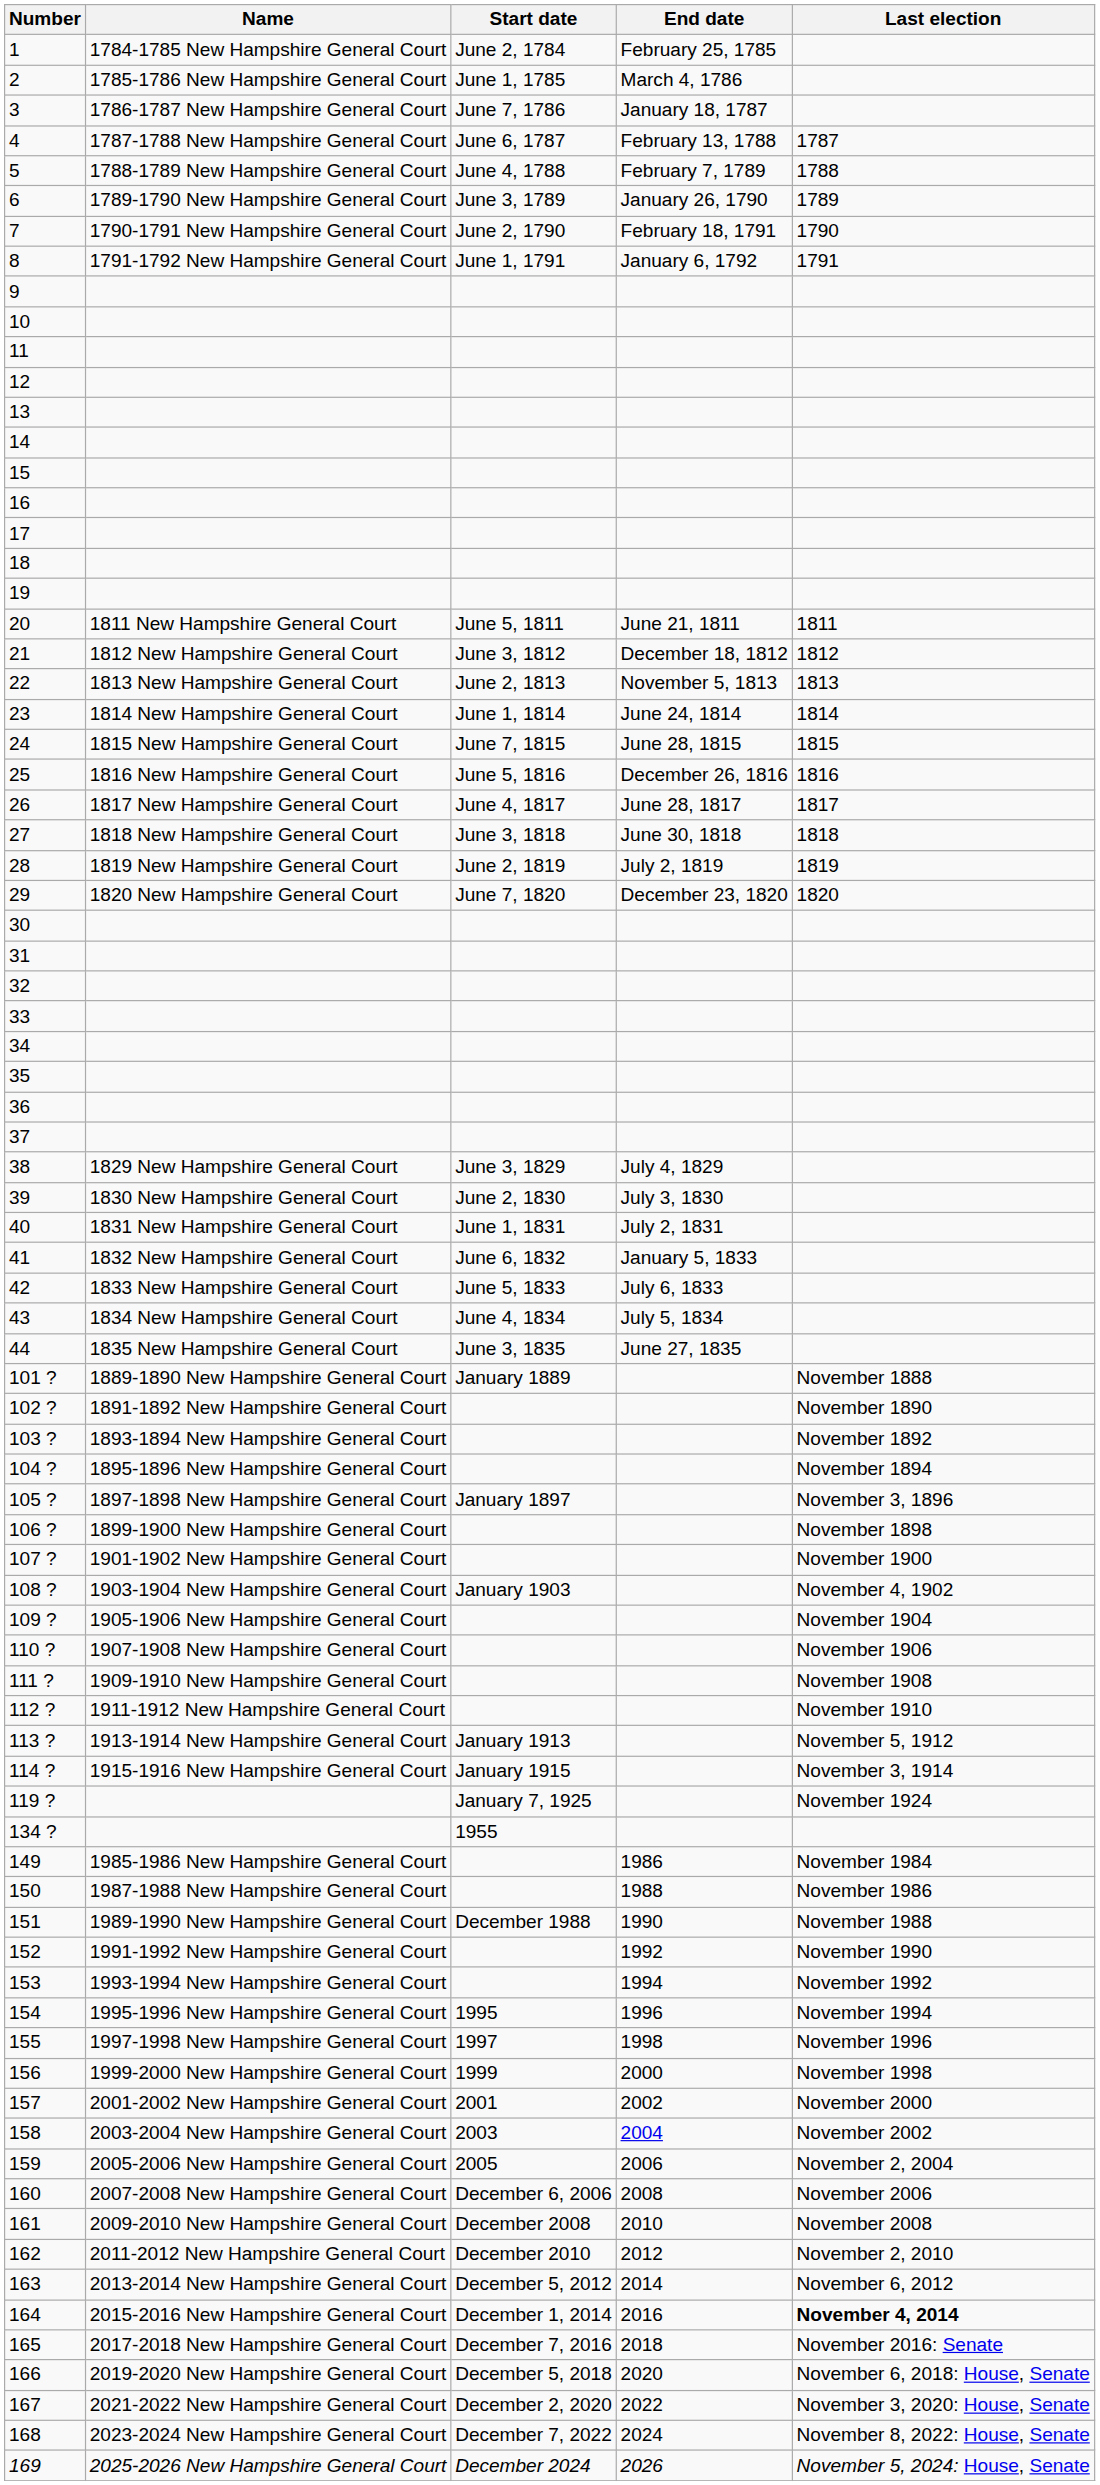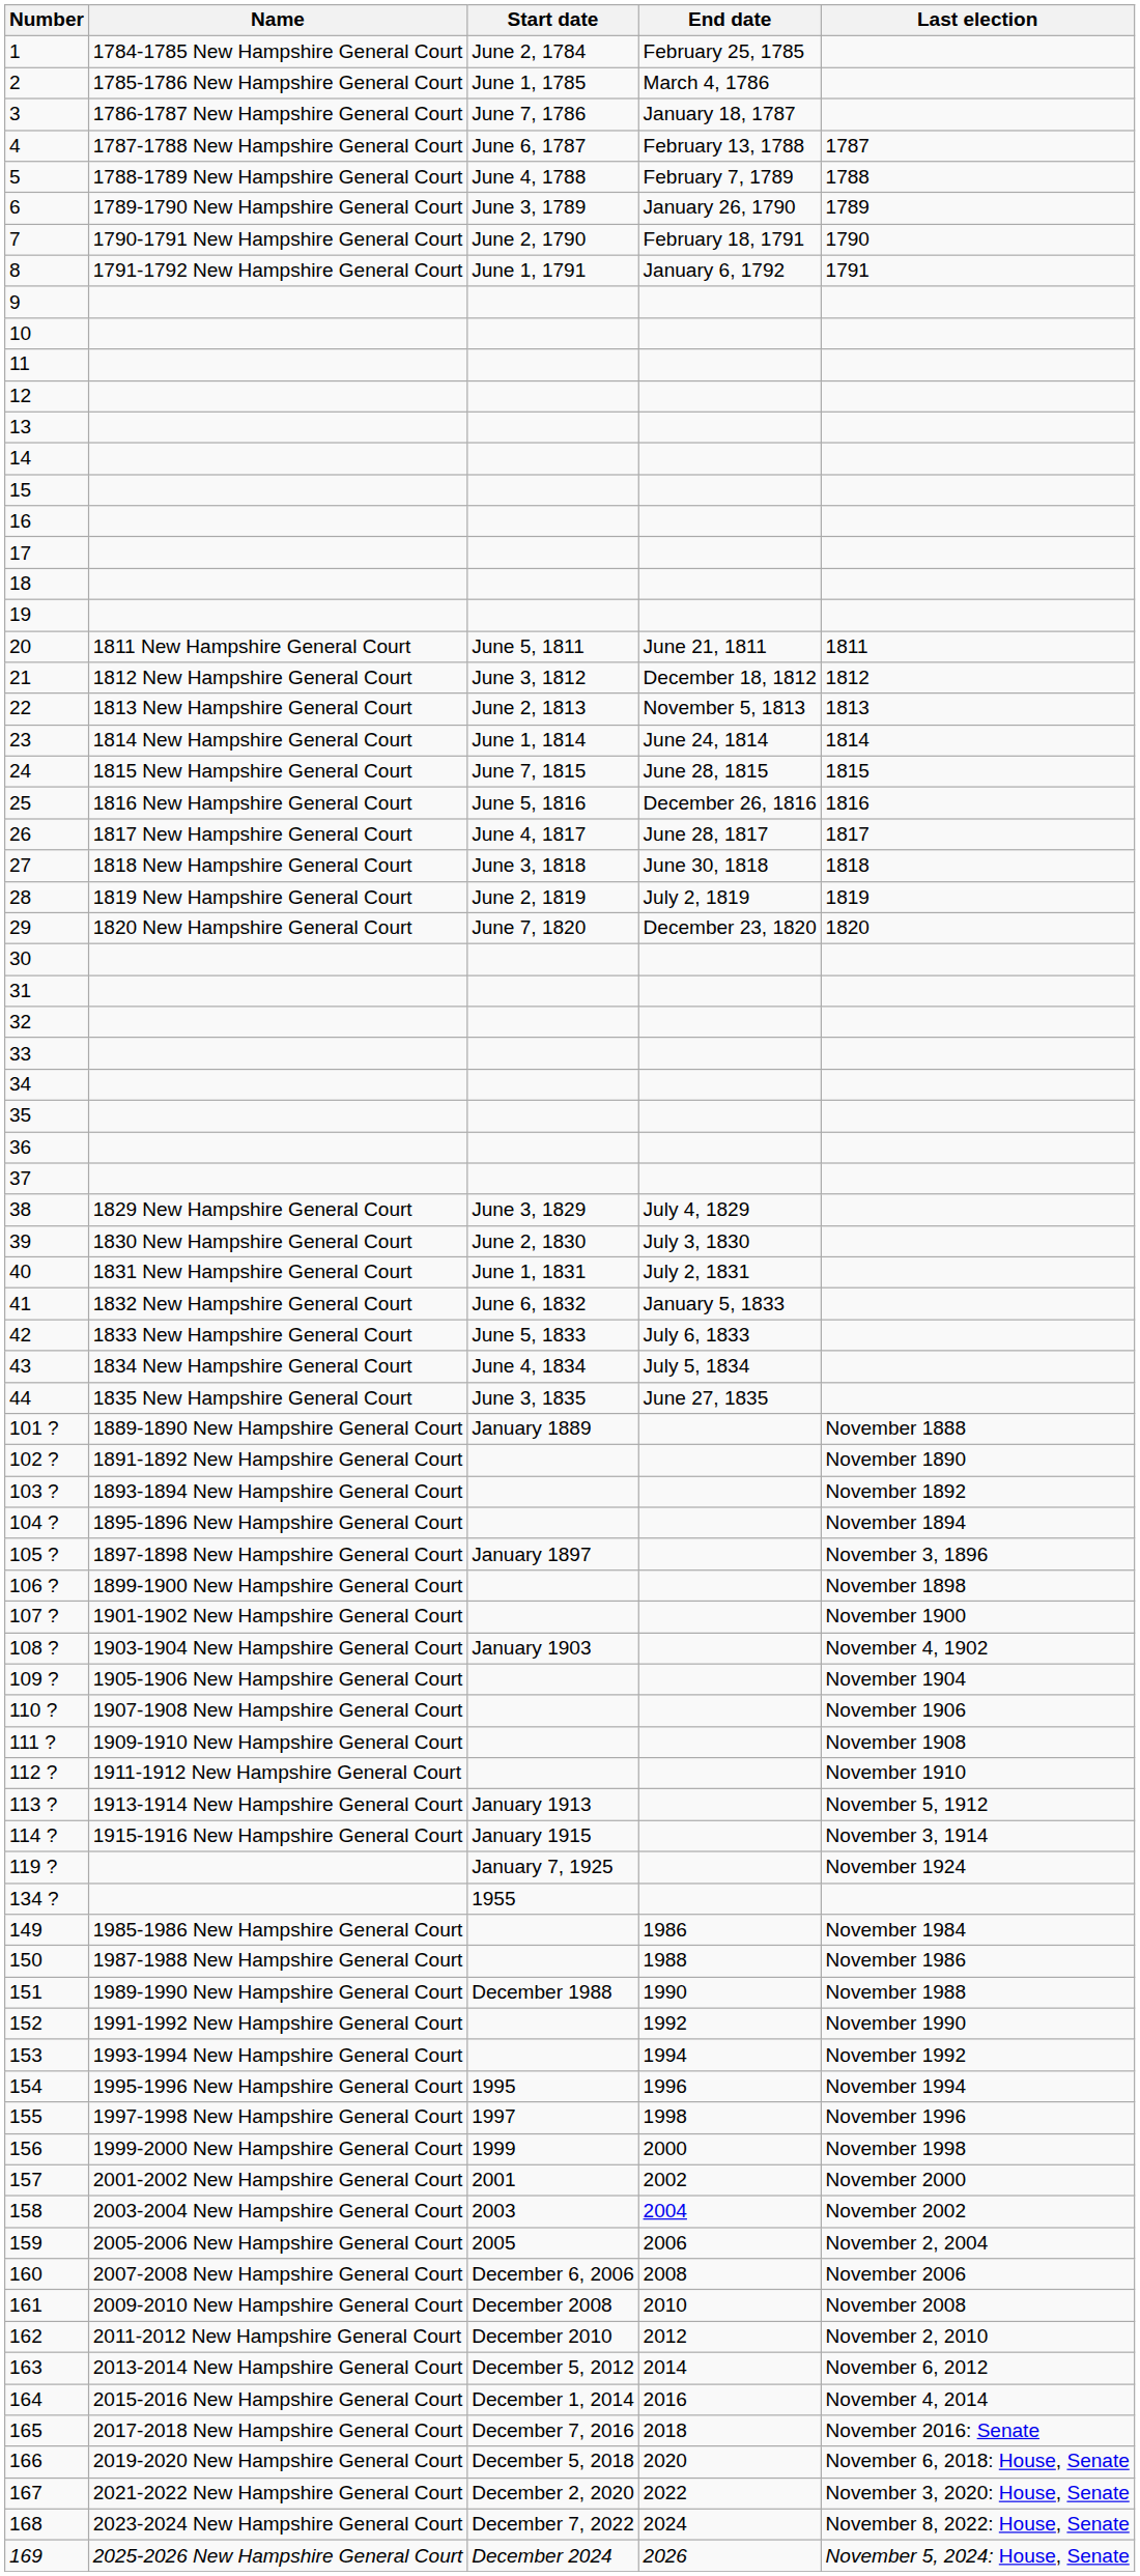164 | Last election: bold -> normal
